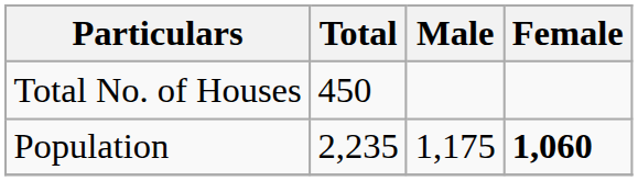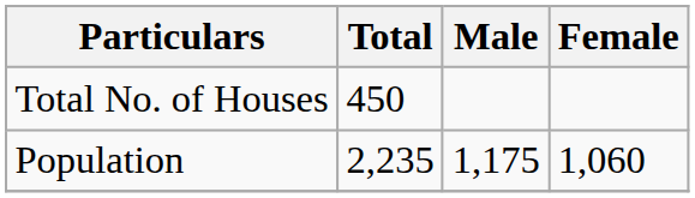Population | Female: bold -> normal
